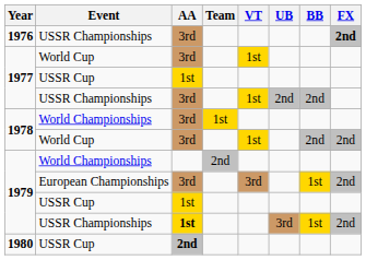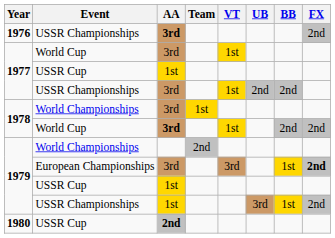1976 | AA: normal -> bold
1976 | FX: bold -> normal
1978 / World Cup | AA: normal -> bold
1979 / European Championships | FX: normal -> bold
1979 / USSR Championships | AA: bold -> normal
